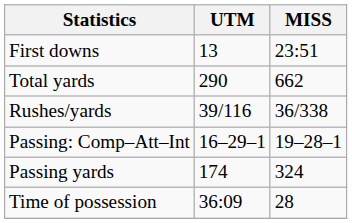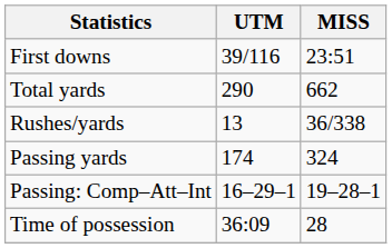First downs | UTM: 13 -> 39/116
Rushes/yards | UTM: 39/116 -> 13
rows swapped: Passing yards <-> Passing: Comp–Att–Int
